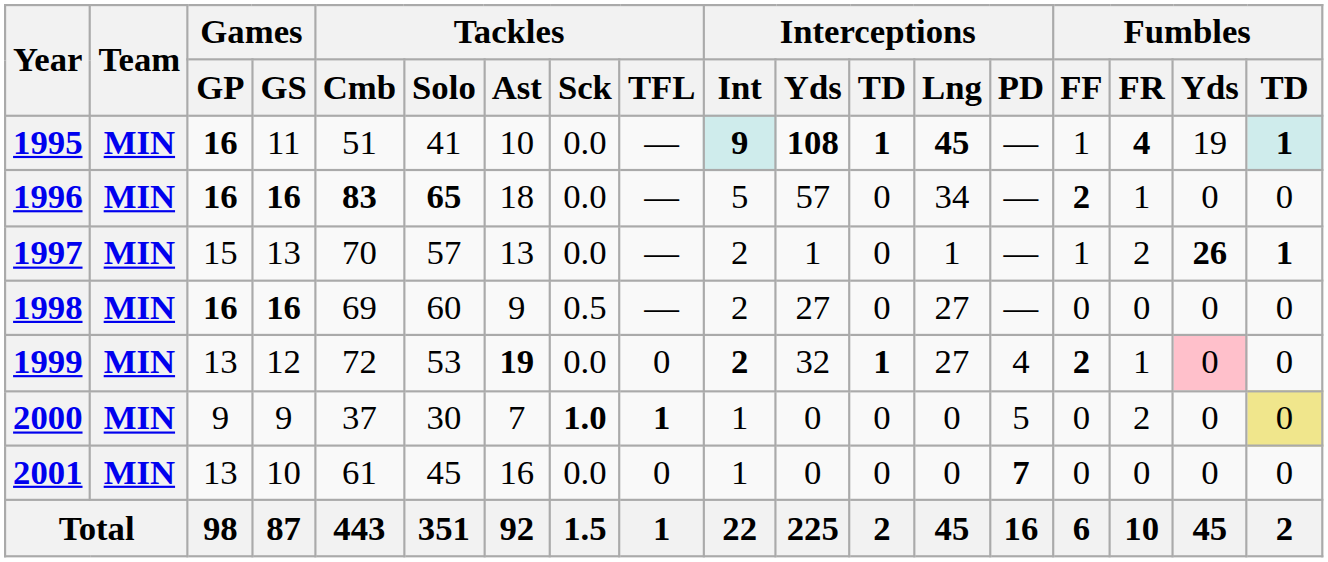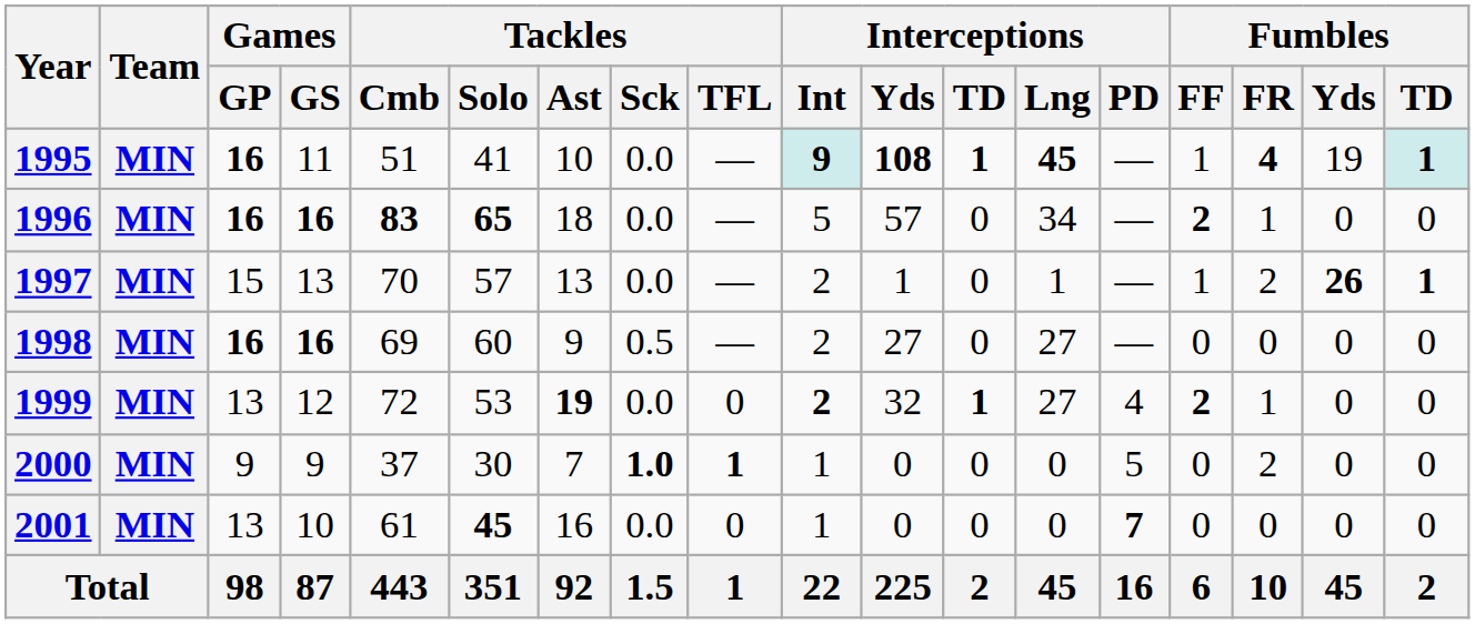1999 | Fumbles / Yds: pink background -> no background
2000 | Fumbles / TD: khaki background -> no background
2001 | Tackles / Solo: normal -> bold
